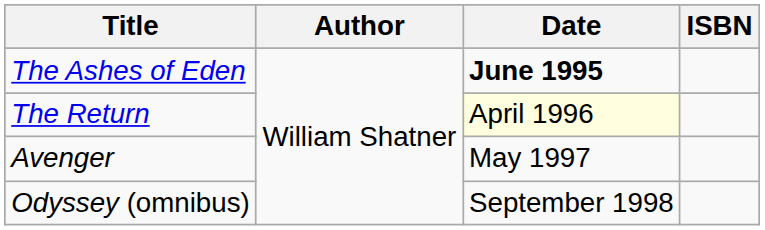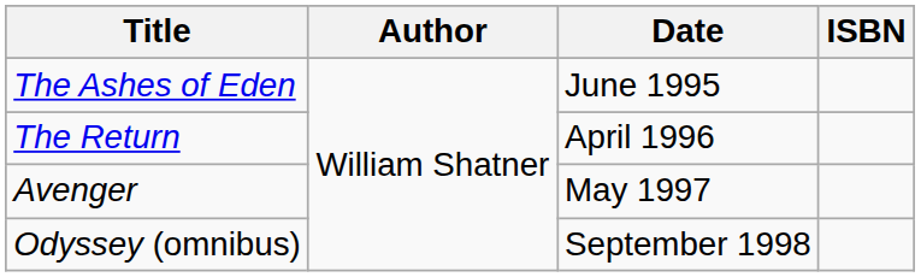The Ashes of Eden | Date: bold -> normal
The Return | Date: lightyellow background -> no background
